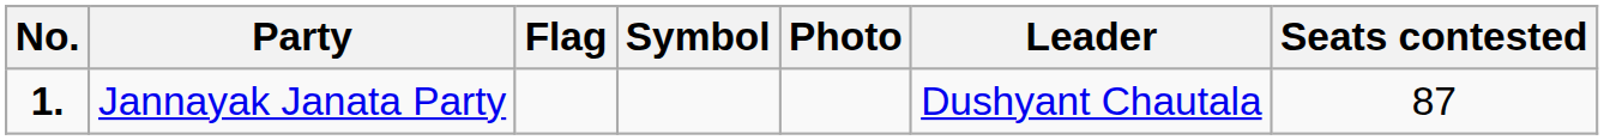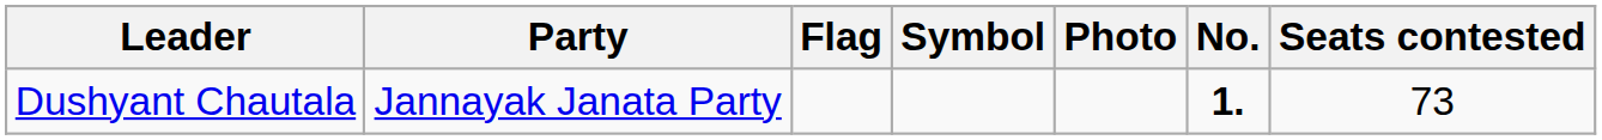columns swapped: No. <-> Leader
Jannayak Janata Party | Seats contested: 87 -> 73
